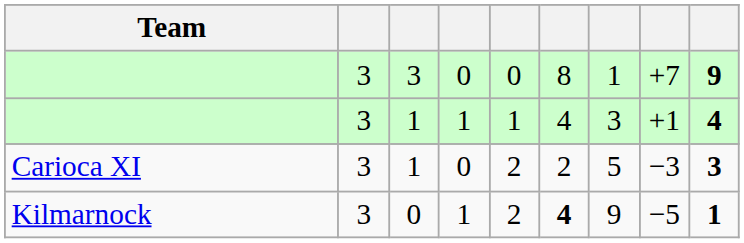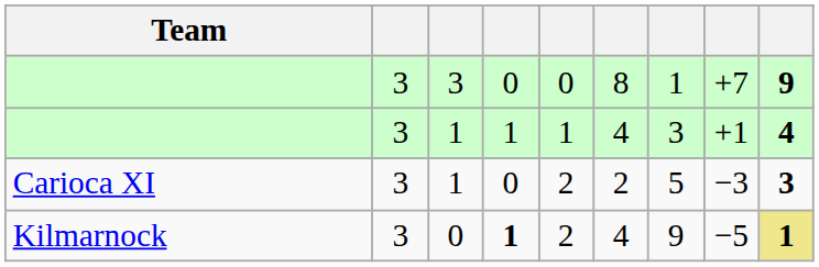Kilmarnock | column 4: normal -> bold
Kilmarnock | column 6: bold -> normal
Kilmarnock | column 9: no background -> khaki background
